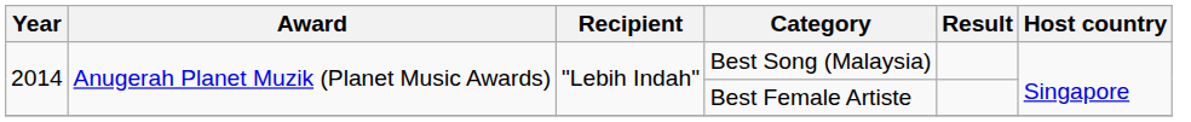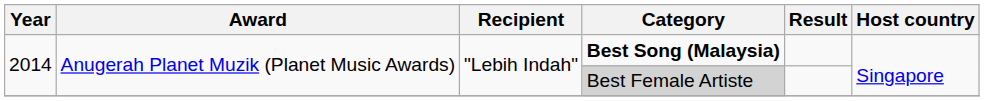Best Song (Malaysia) | Category: normal -> bold
Best Female Artiste | Category: no background -> lightgrey background
